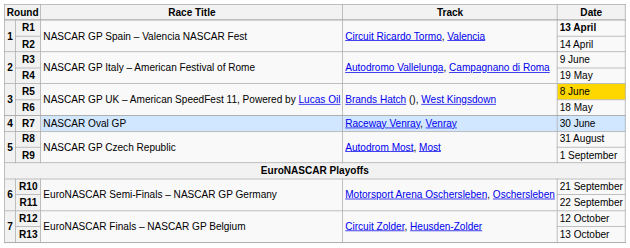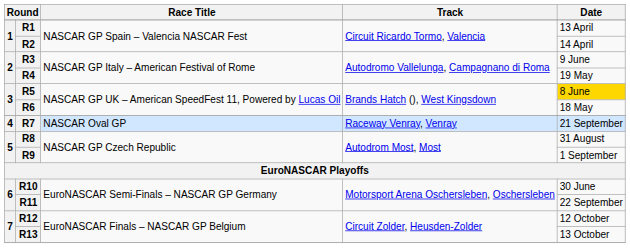R1 | Date: bold -> normal
R7 | Date: 30 June -> 21 September
R10 | Date: 21 September -> 30 June
